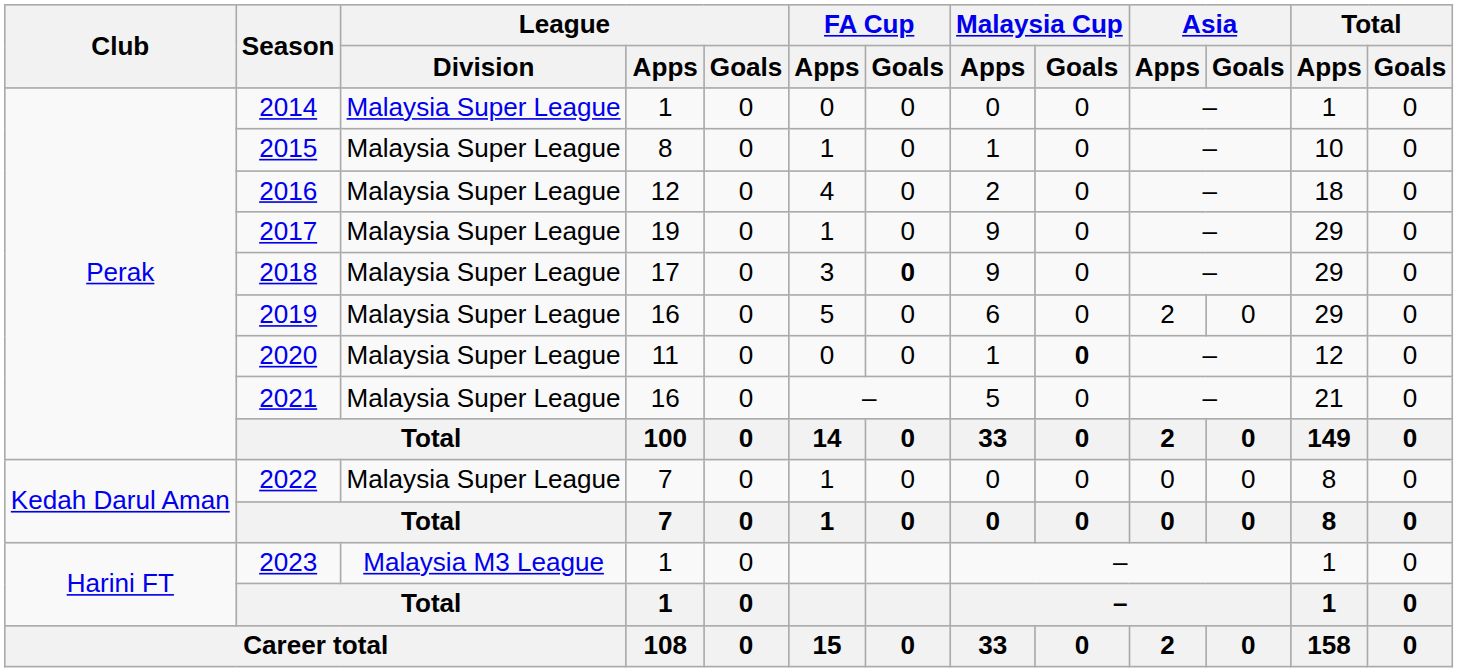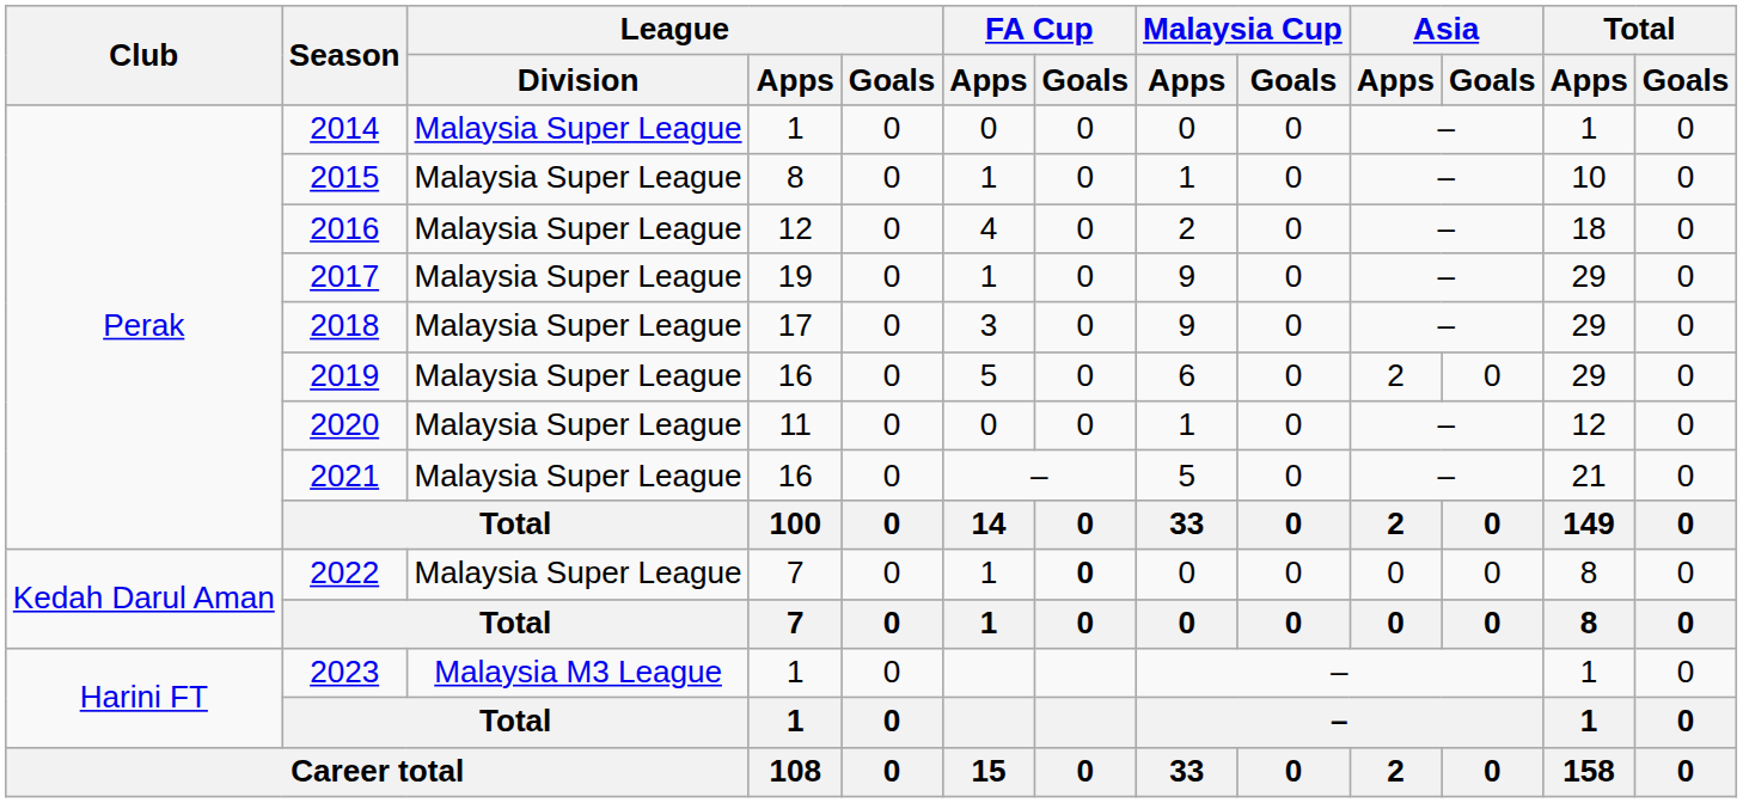2018 | FA Cup / Goals: bold -> normal
2020 | Malaysia Cup / Goals: bold -> normal
2022 | FA Cup / Goals: normal -> bold
